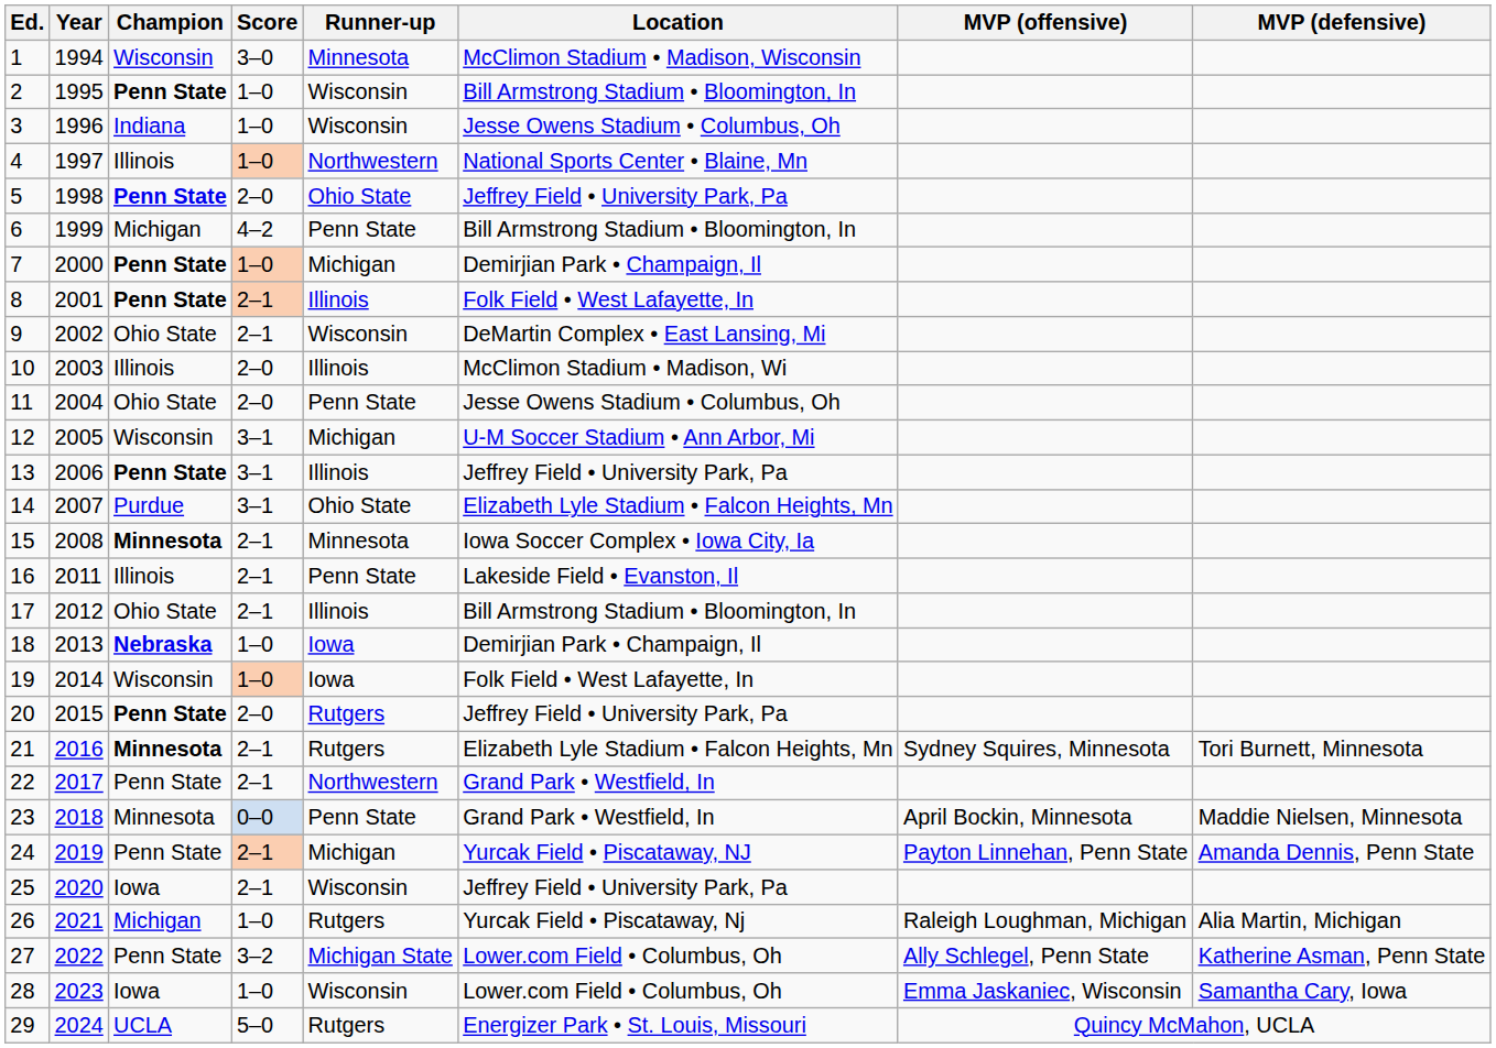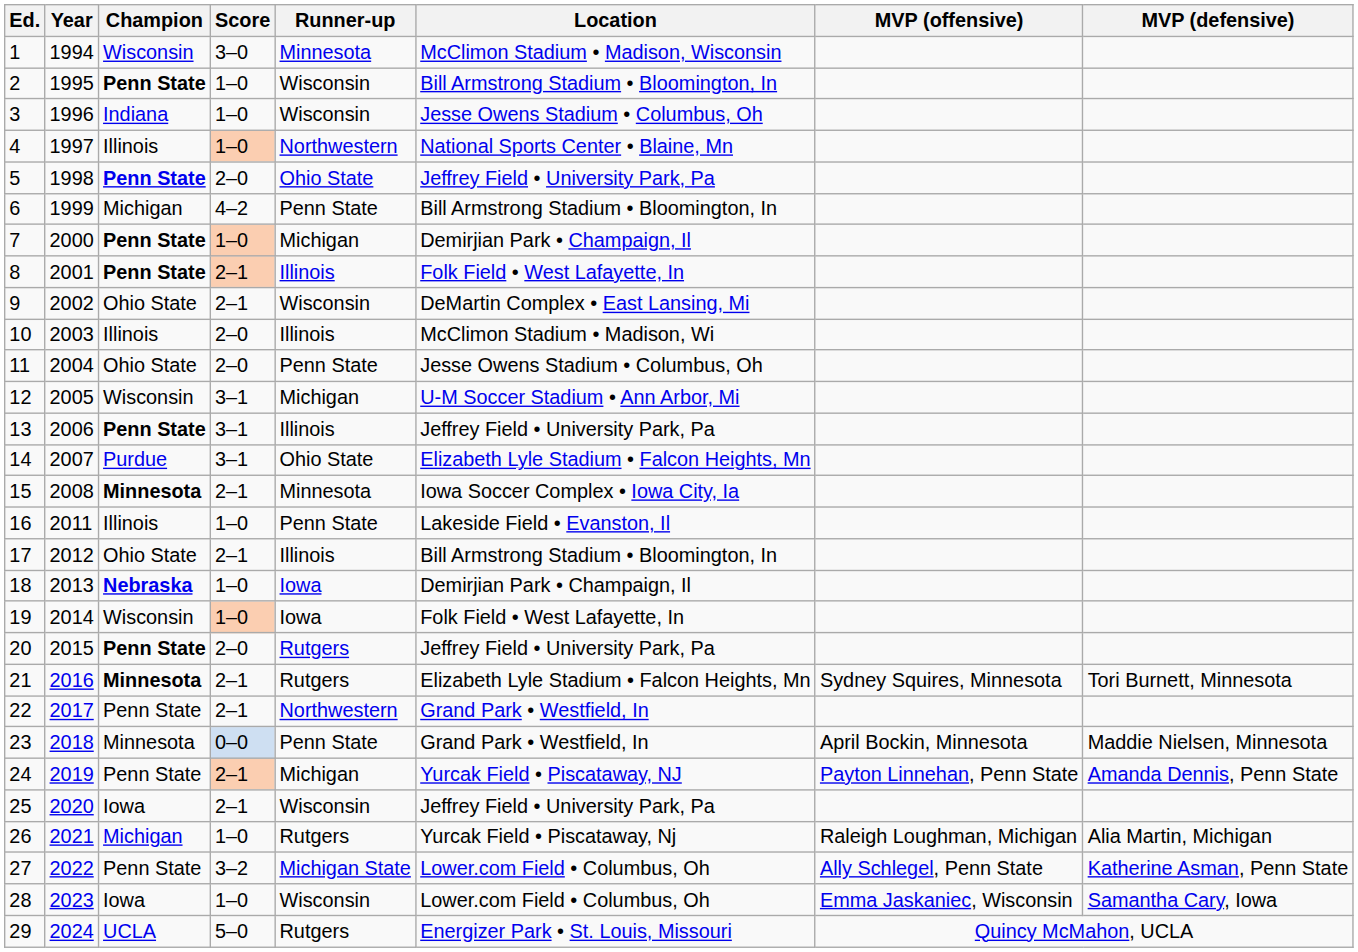16 | Score: 2–1 -> 1–0
